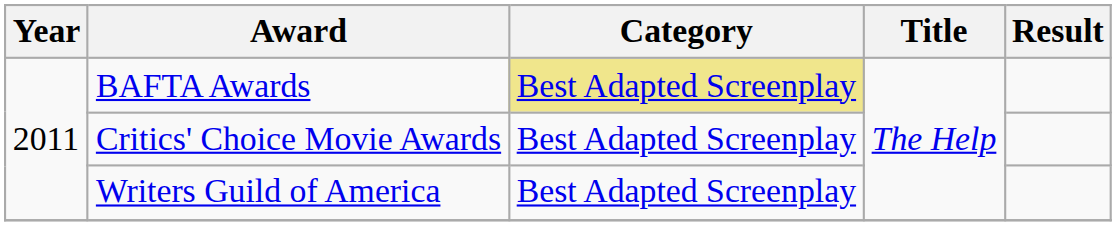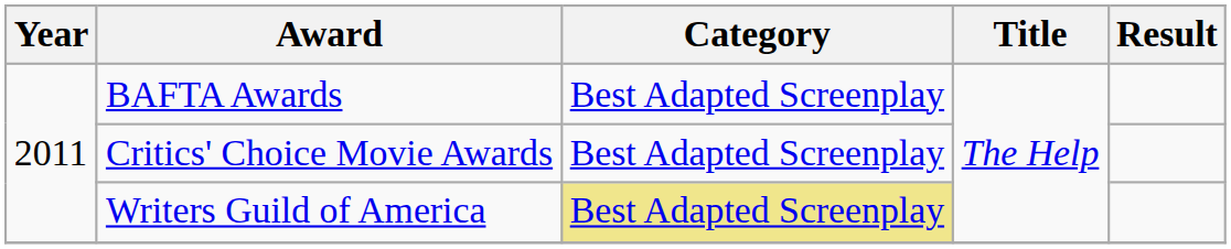BAFTA Awards | Category: khaki background -> no background
Writers Guild of America | Category: no background -> khaki background
